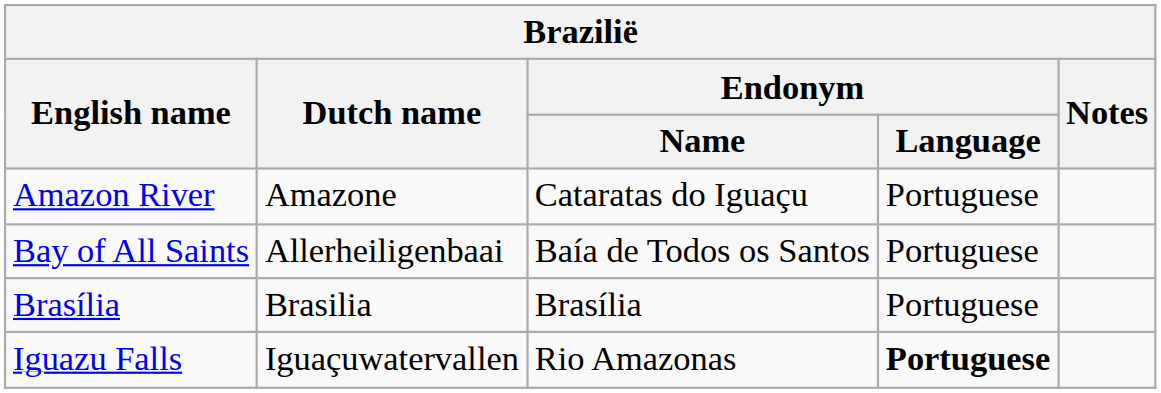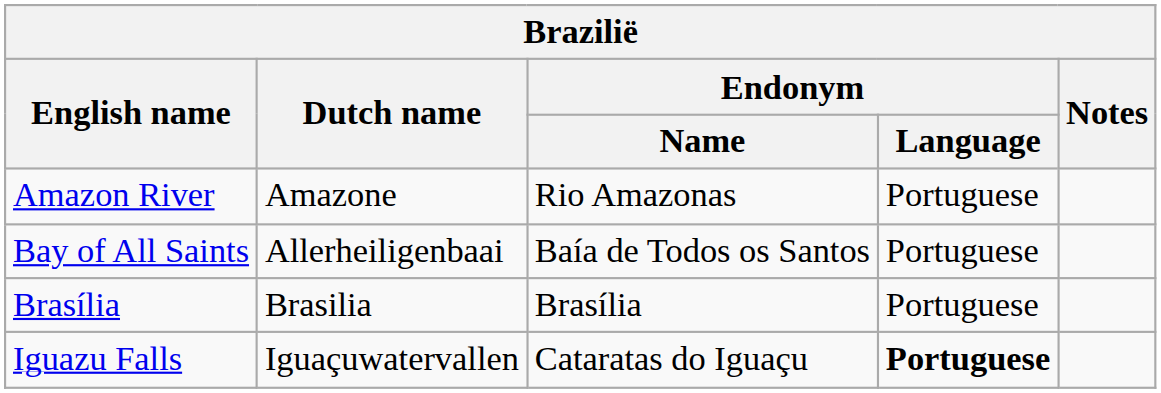Amazon River | Endonym / Name: Cataratas do Iguaçu -> Rio Amazonas
Iguazu Falls | Endonym / Name: Rio Amazonas -> Cataratas do Iguaçu
